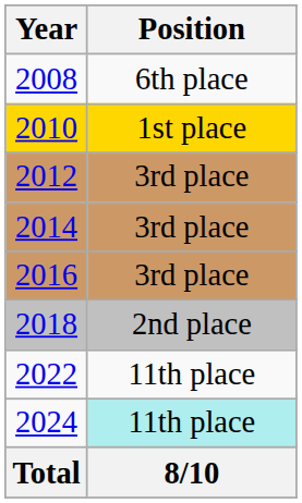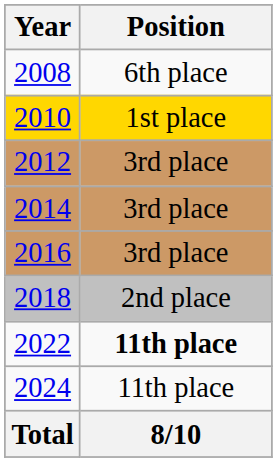2022 | Position: normal -> bold
2024 | Position: paleturquoise background -> no background
